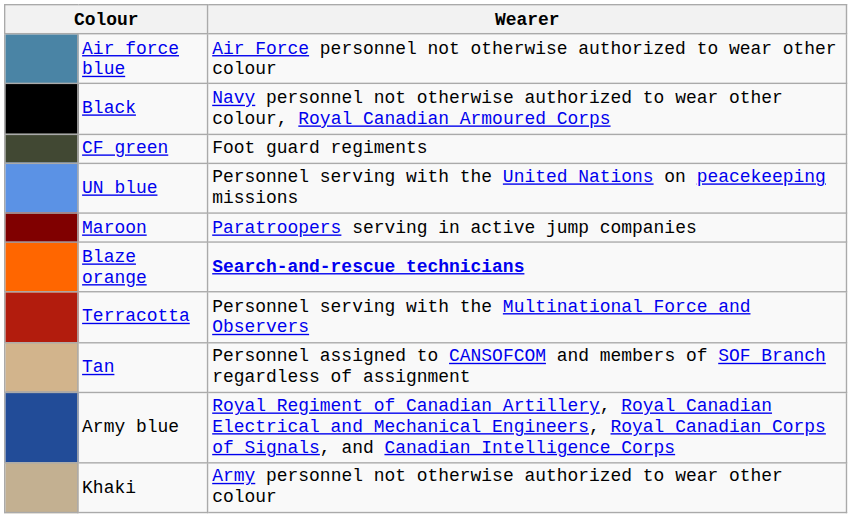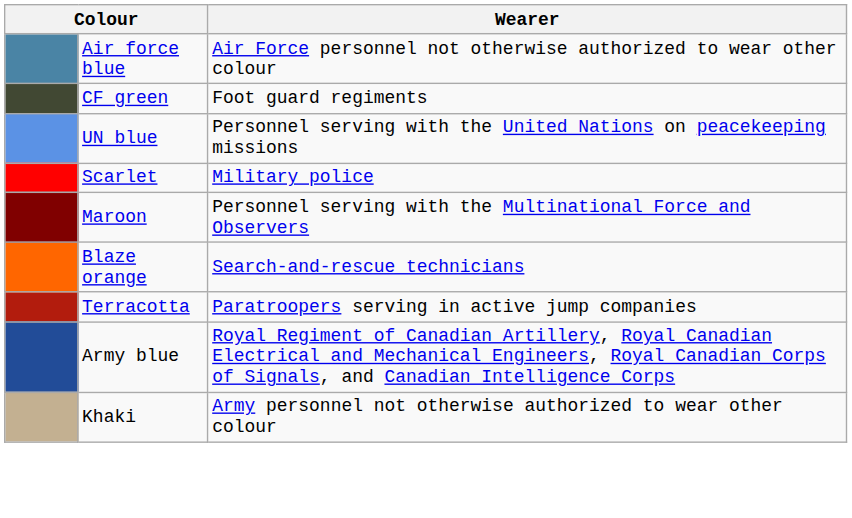- row: Black | Navy personnel not otherwise authorized to wear other colour, Royal Canadian Armoured Corps
+ row: Scarlet | Military police
Maroon | Wearer: Paratroopers serving in active jump companies -> Personnel serving with the Multinational Force and Observers
Blaze orange | Wearer: bold -> normal
Terracotta | Wearer: Personnel serving with the Multinational Force and Observers -> Paratroopers serving in active jump companies
- row: Tan | Personnel assigned to CANSOFCOM and members of SOF Branch regardless of assignment
